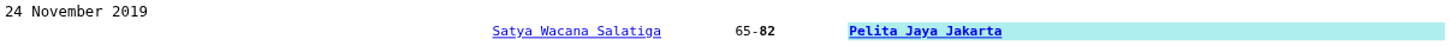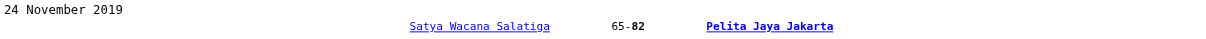Satya Wacana Salatiga | column 3: paleturquoise background -> no background
